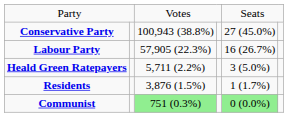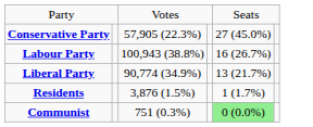Conservative Party | column 3: 100,943 (38.8%) -> 57,905 (22.3%)
Labour Party | column 3: 57,905 (22.3%) -> 100,943 (38.8%)
+ row: Liberal Party | 90,774 (34.9%) | 13 (21.7%)
- row: Heald Green Ratepayers | 5,711 (2.2%) | 3 (5.0%)
Communist | column 3: lightgreen background -> no background
